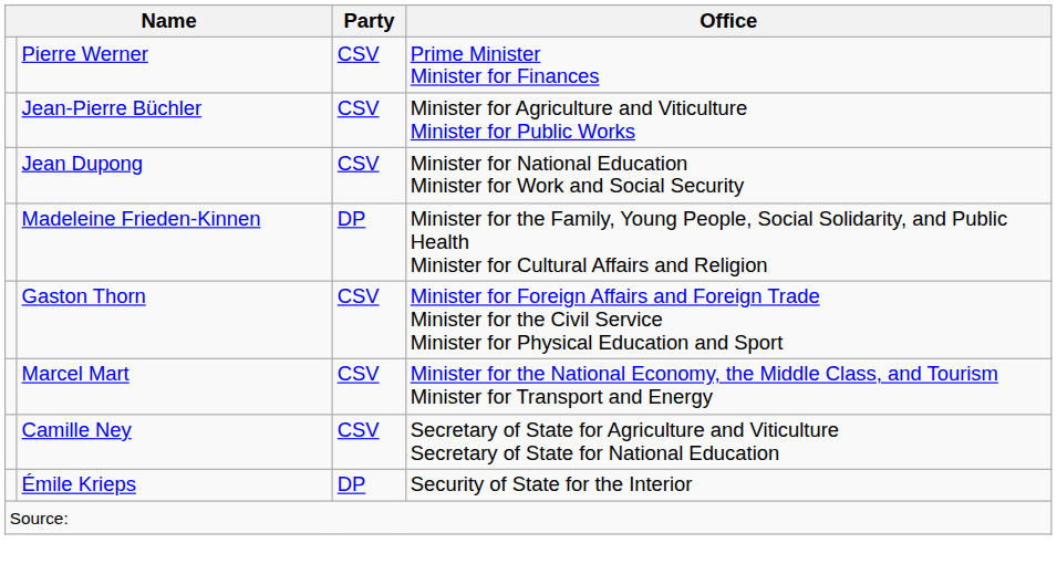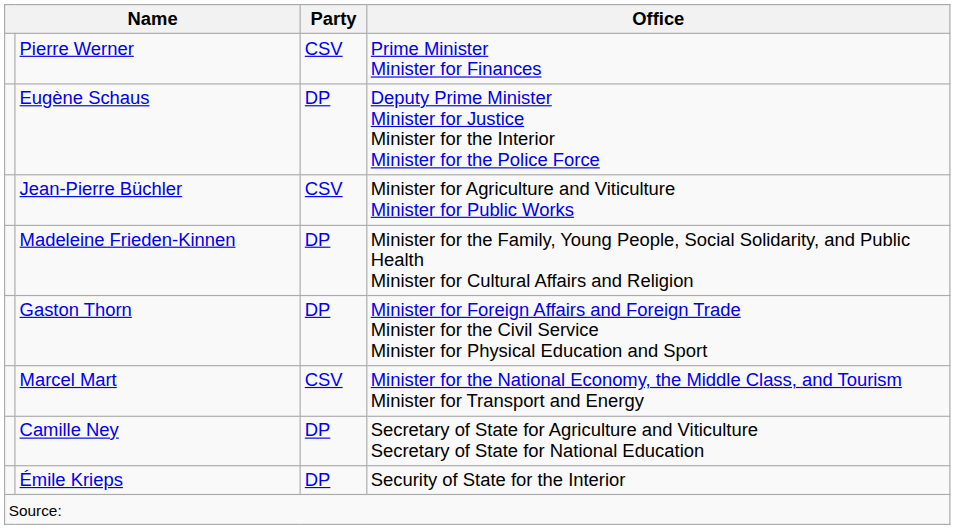+ row: Eugène Schaus | DP | Deputy Prime Minister Minister for Justice Minister for the Interior Minister for the Police Force
- row: Jean Dupong | CSV | Minister for National Education Minister for Work and Social Security
Gaston Thorn | Party: CSV -> DP
Camille Ney | Party: CSV -> DP
